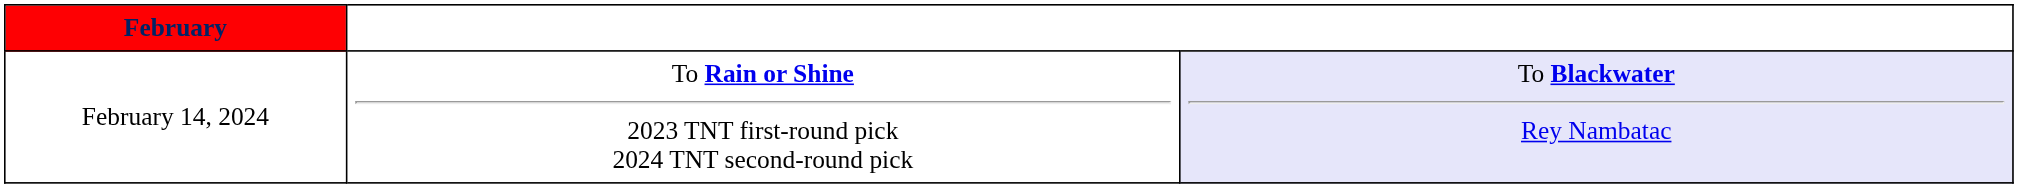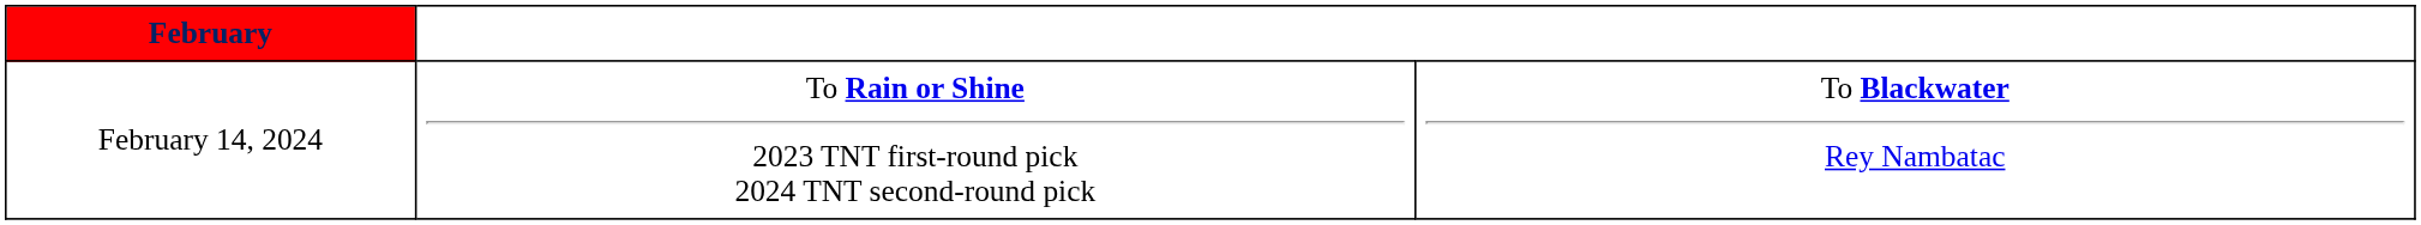February 14, 2024 | column 3: lavender background -> no background
